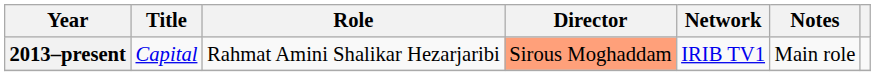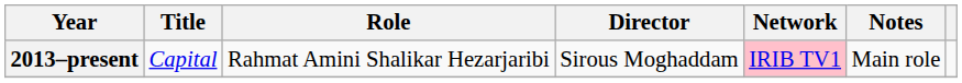2013–present | Director: lightsalmon background -> no background
2013–present | Network: no background -> pink background
